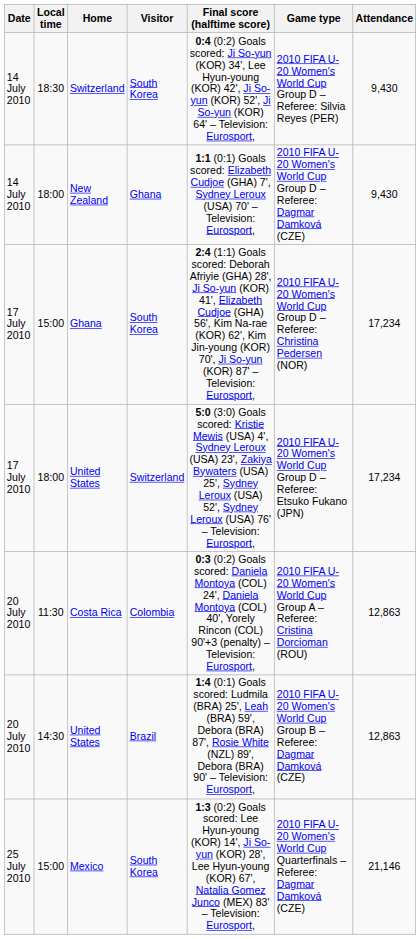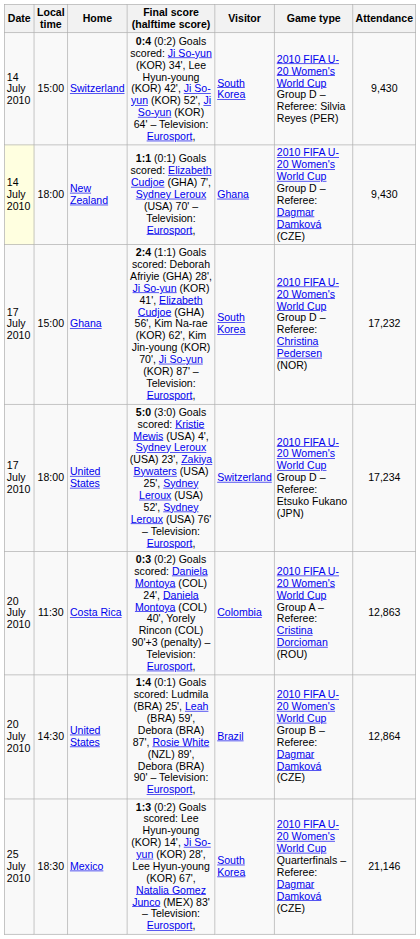columns swapped: Final score (halftime score) <-> Visitor
row 2 | Local time: 18:30 -> 15:00
row 3 | Date: no background -> lightyellow background
row 4 | Attendance: 17,234 -> 17,232
row 7 | Attendance: 12,863 -> 12,864
row 8 | Local time: 15:00 -> 18:30
